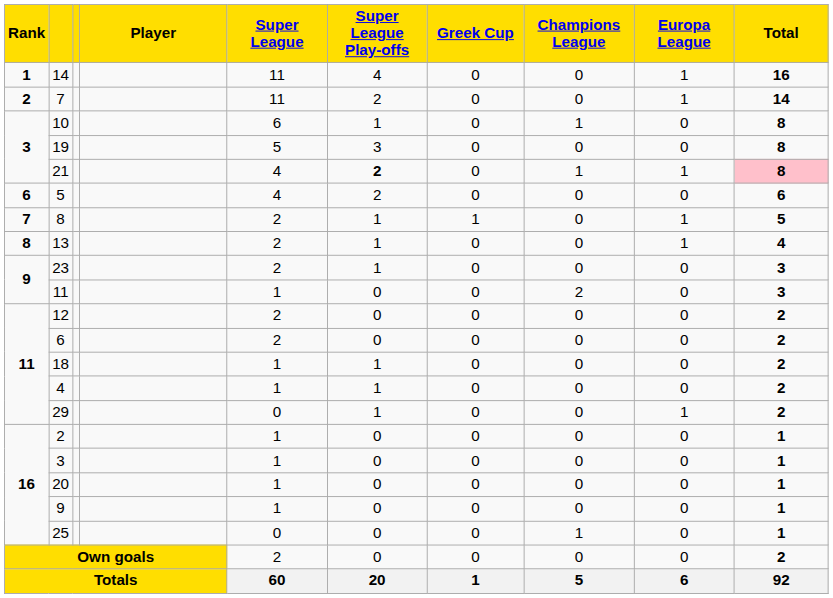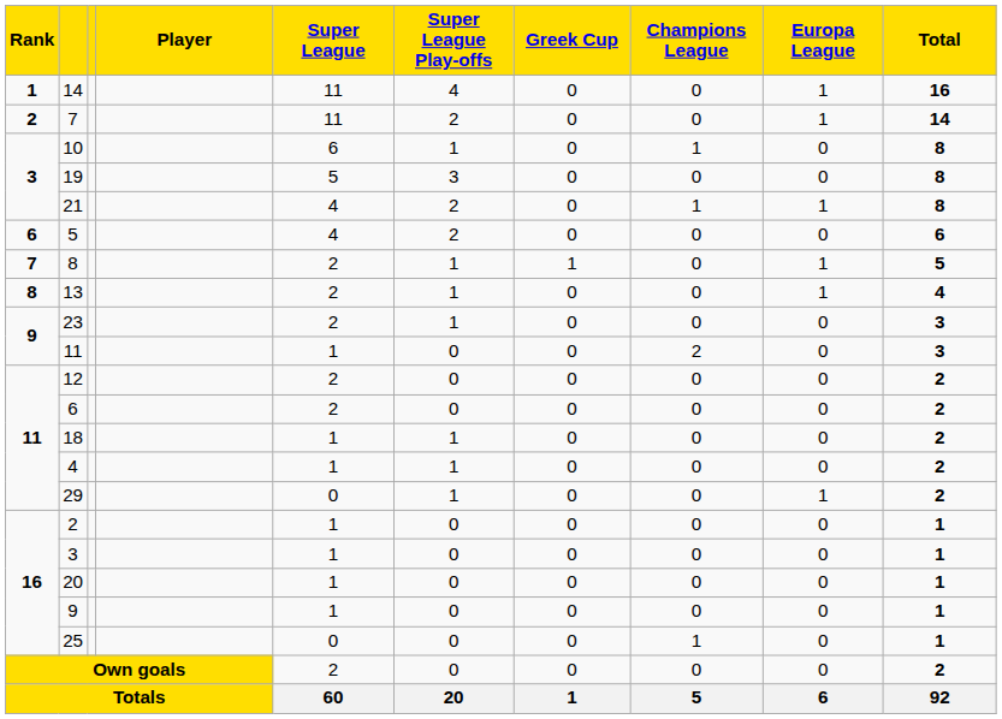21 | Super League Play-offs: bold -> normal
21 | Total: pink background -> no background
